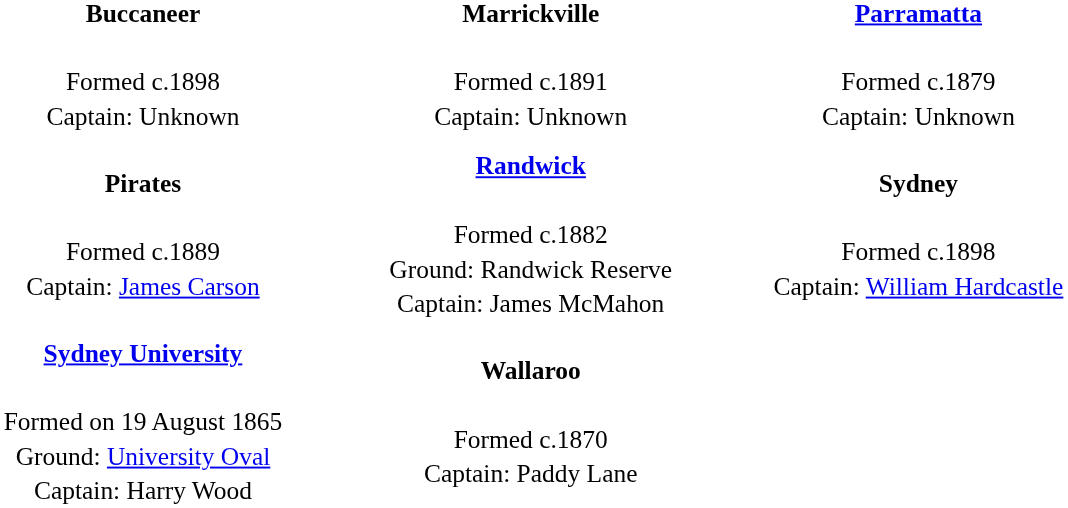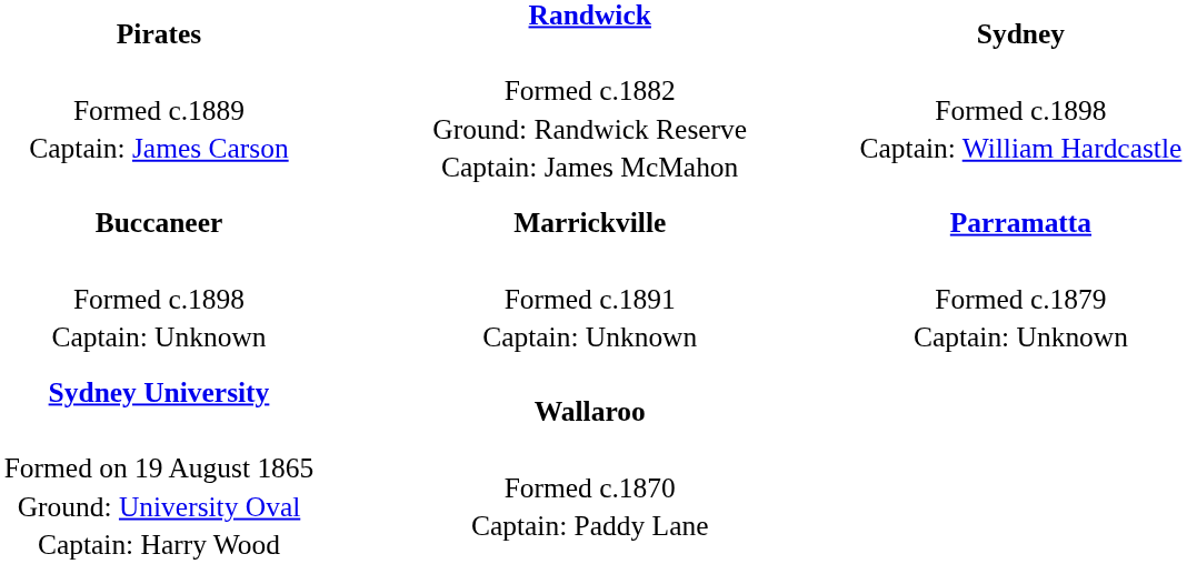rows swapped: Buccaneer Formed c.1898 Captain: Unknown <-> Pirates Formed c.1889 Captain: James Carson
